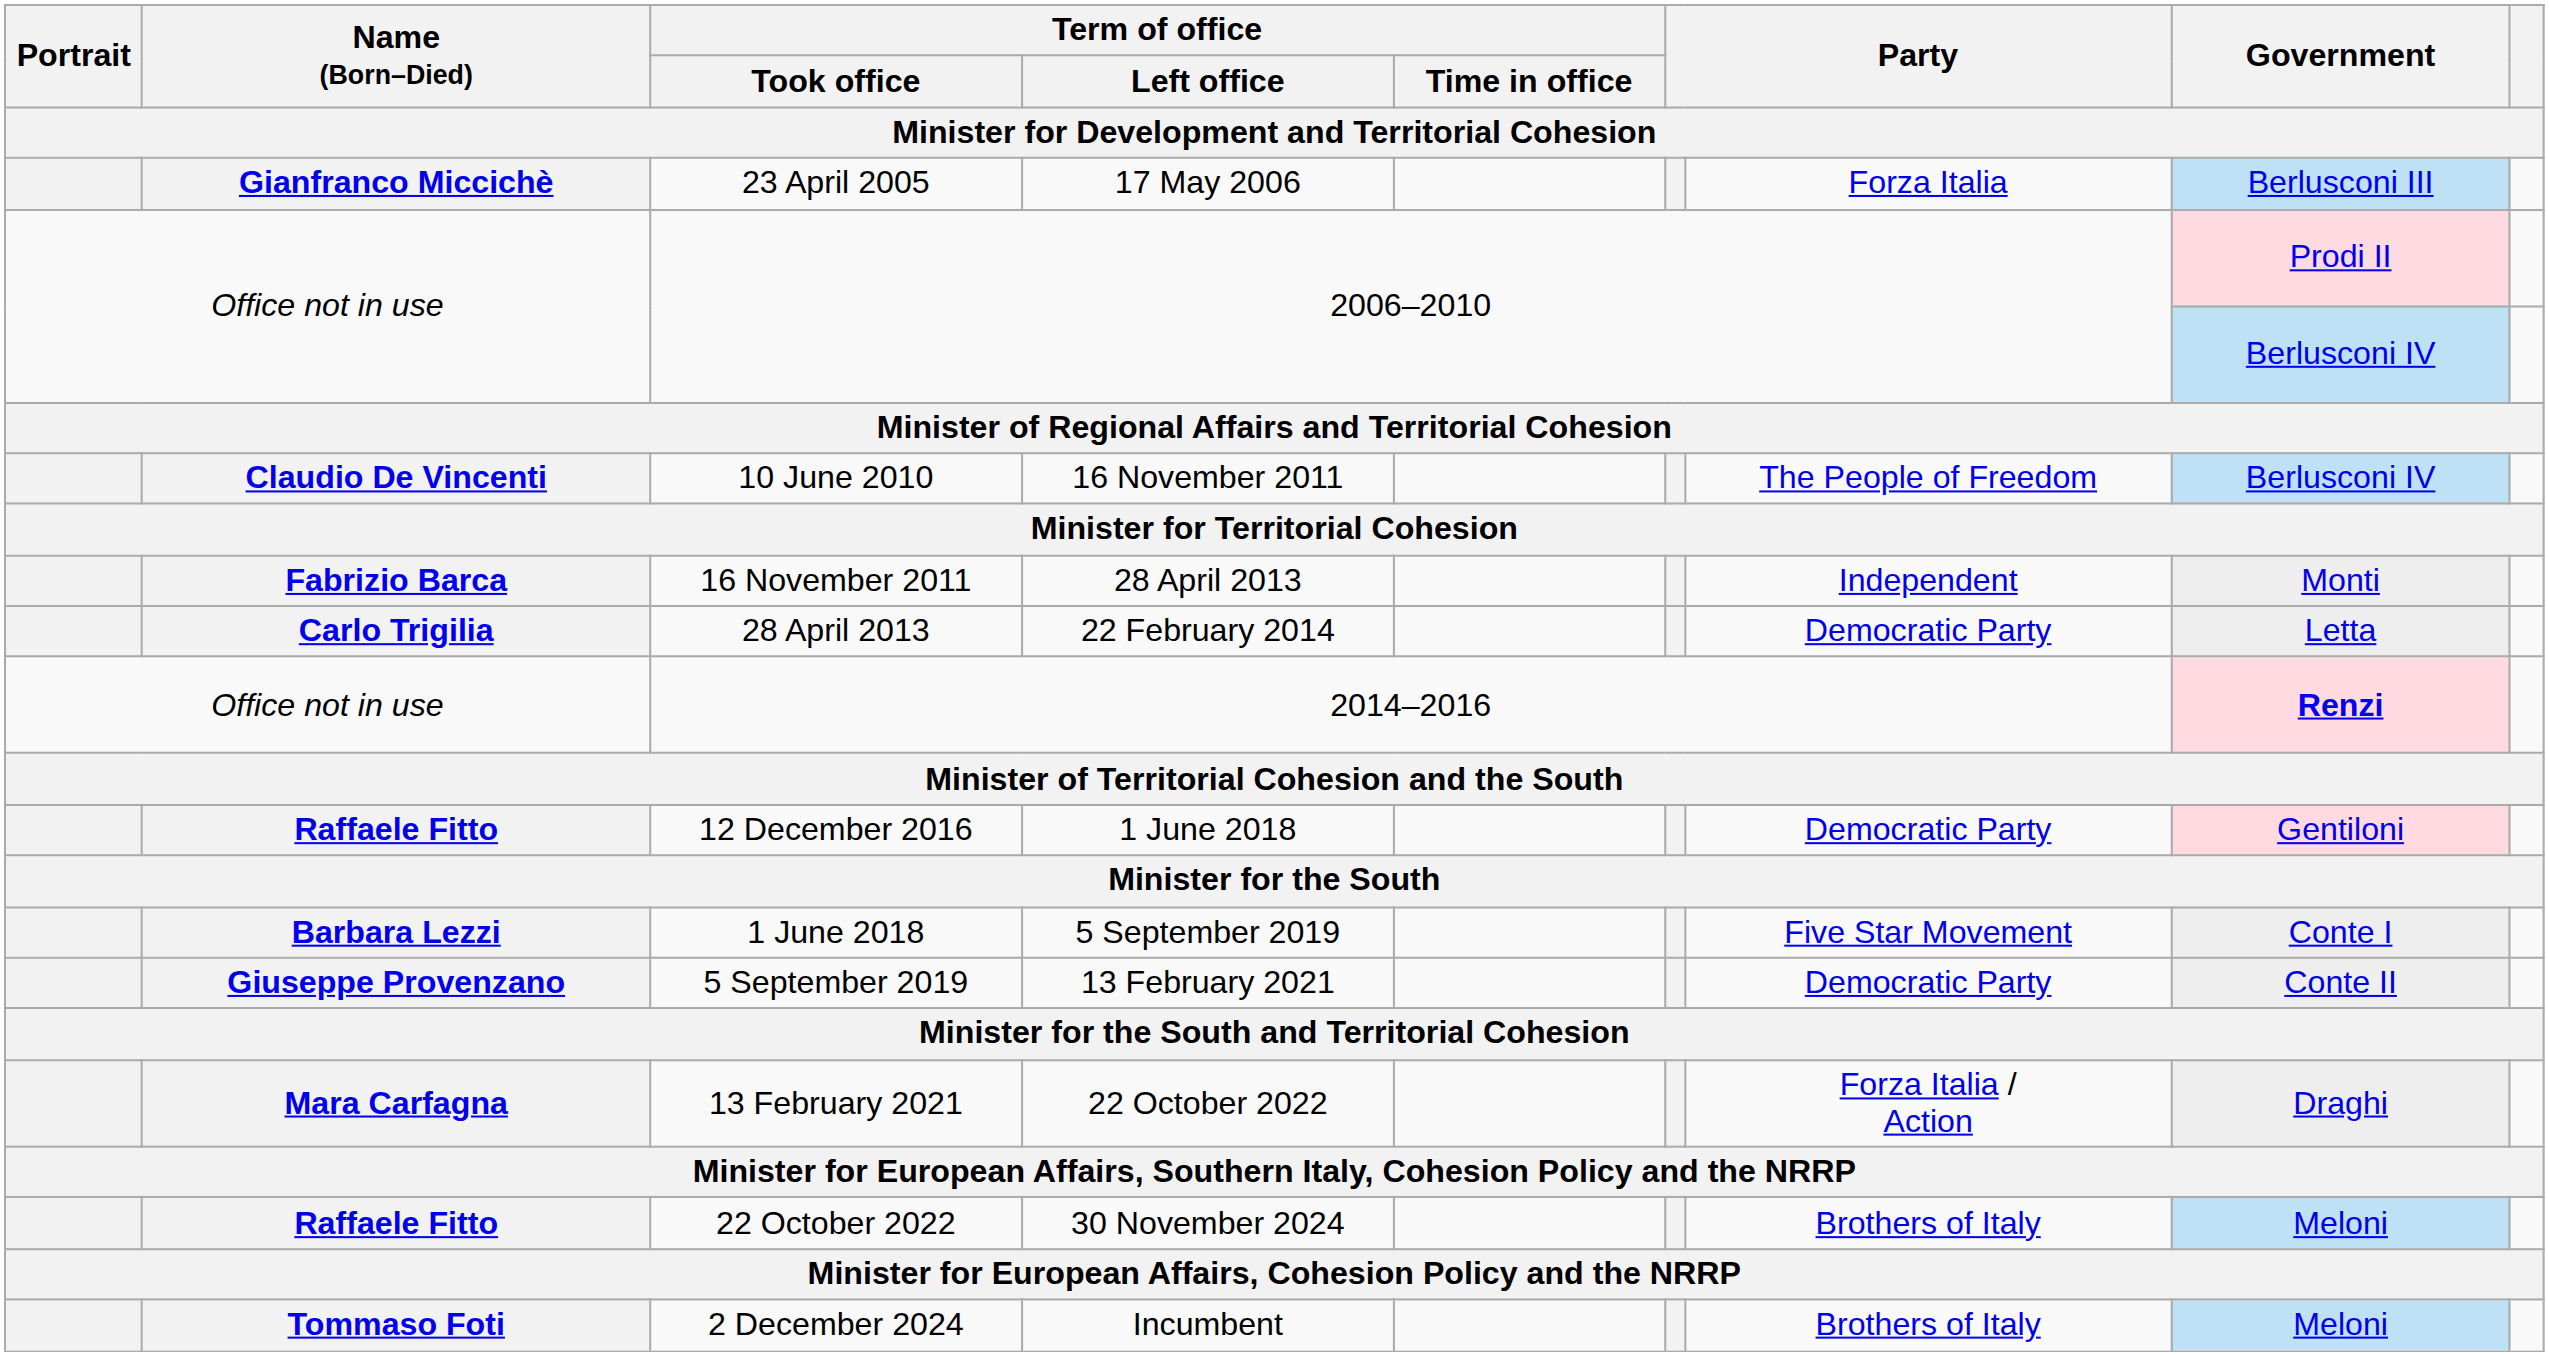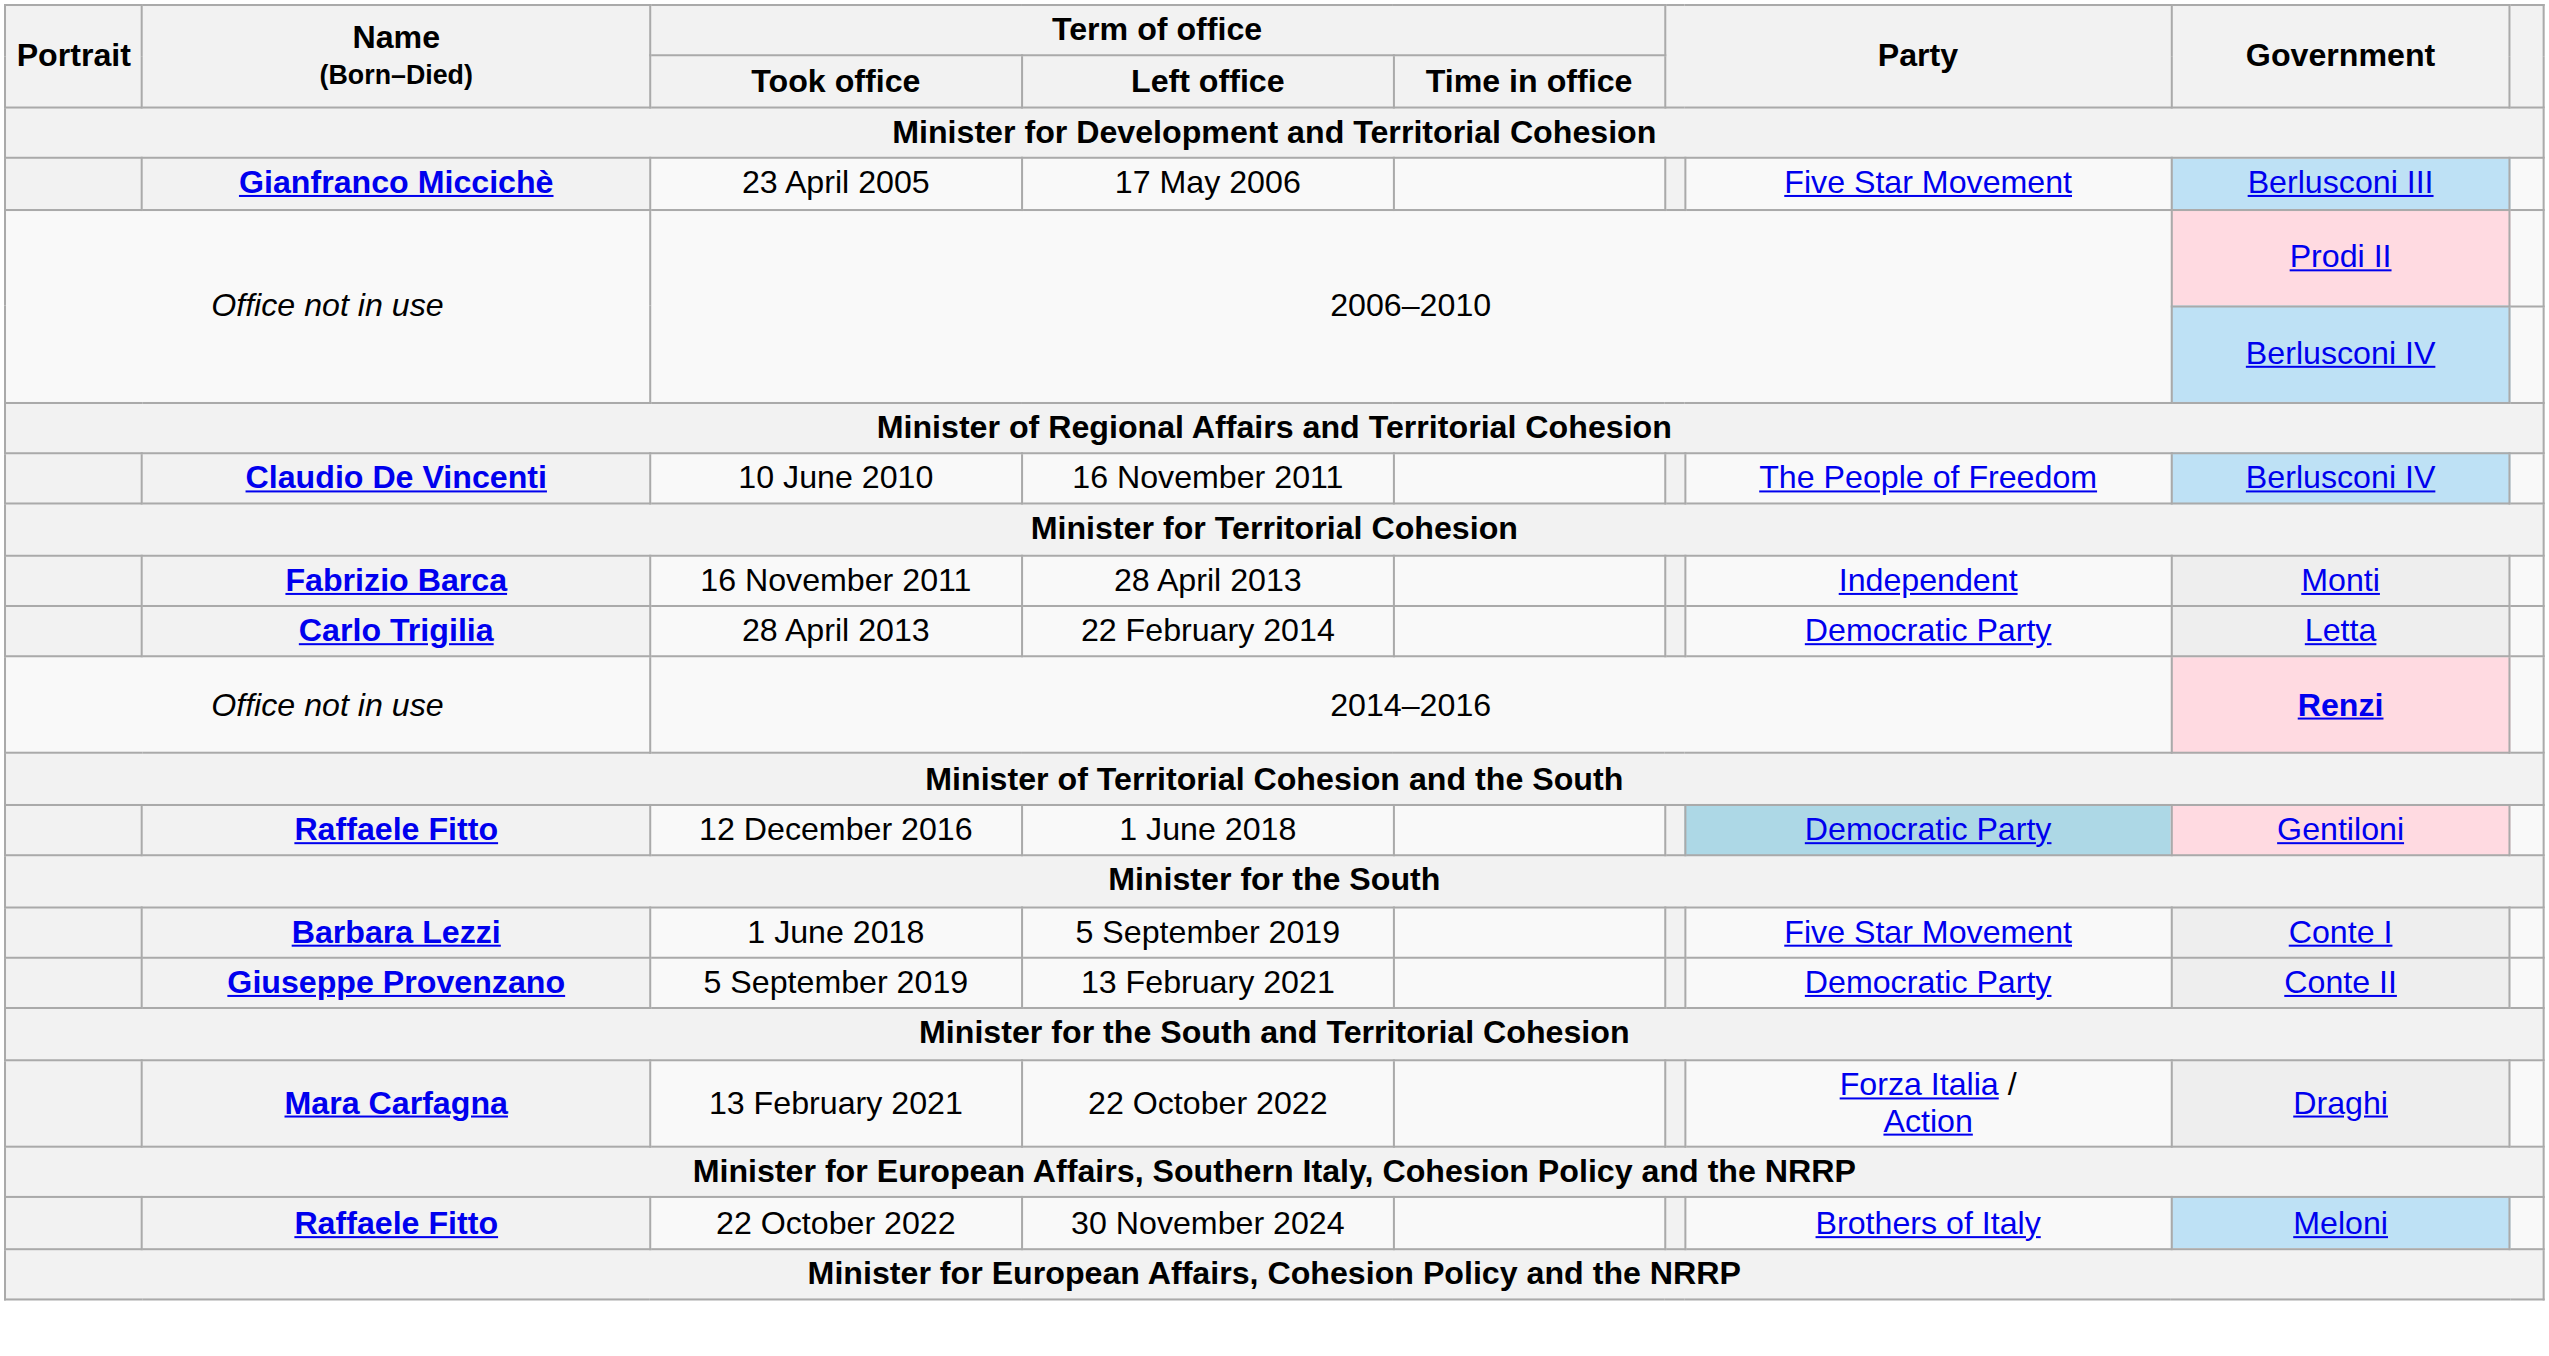23 April 2005 | column 7: Forza Italia -> Five Star Movement
12 December 2016 | column 7: no background -> lightblue background
- row: Tommaso Foti | 2 December 2024 | Incumbent | Brothers of Italy | Meloni
